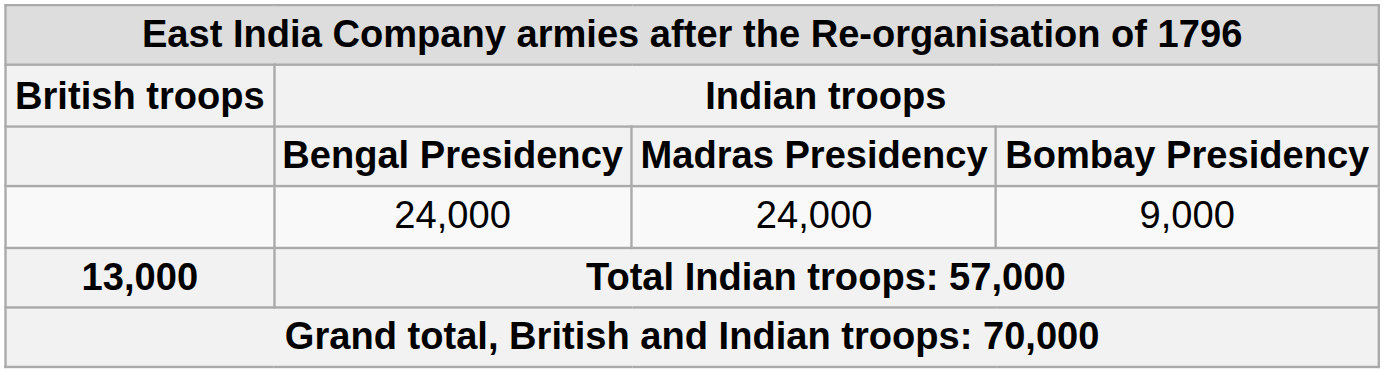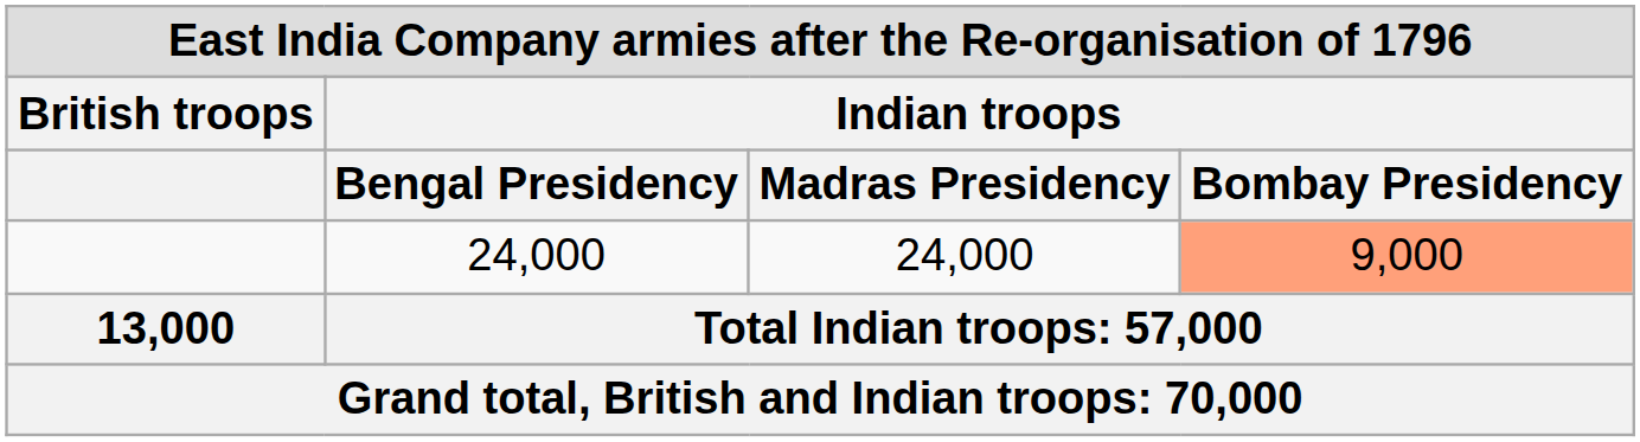row 4 | Indian troops / Bombay Presidency: no background -> lightsalmon background
